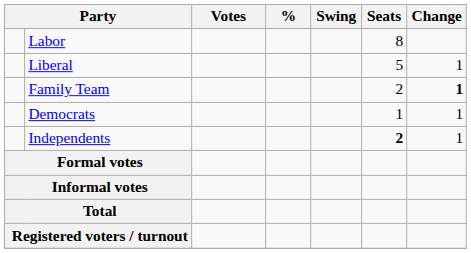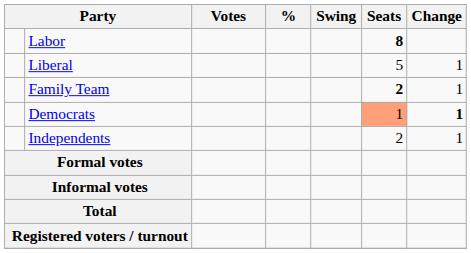Labor | Seats: normal -> bold
Family Team | Seats: normal -> bold
Family Team | Change: bold -> normal
Democrats | Seats: no background -> lightsalmon background
Democrats | Change: normal -> bold
Independents | Seats: bold -> normal
